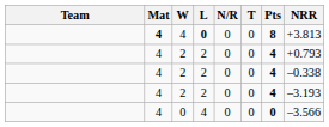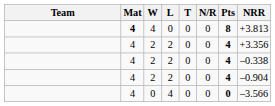columns swapped: T <-> N/R
row 2 | L: bold -> normal
row 3 | NRR: +0.793 -> +3.356
row 5 | NRR: –3.193 -> –0.904
